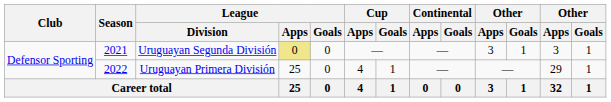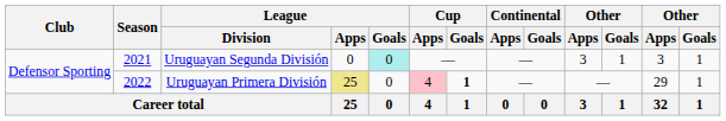Uruguayan Segunda División | League / Apps: khaki background -> no background
Uruguayan Segunda División | League / Goals: no background -> paleturquoise background
Uruguayan Primera División | League / Apps: no background -> khaki background
Uruguayan Primera División | Cup / Apps: no background -> pink background
Uruguayan Primera División | Cup / Goals: normal -> bold
